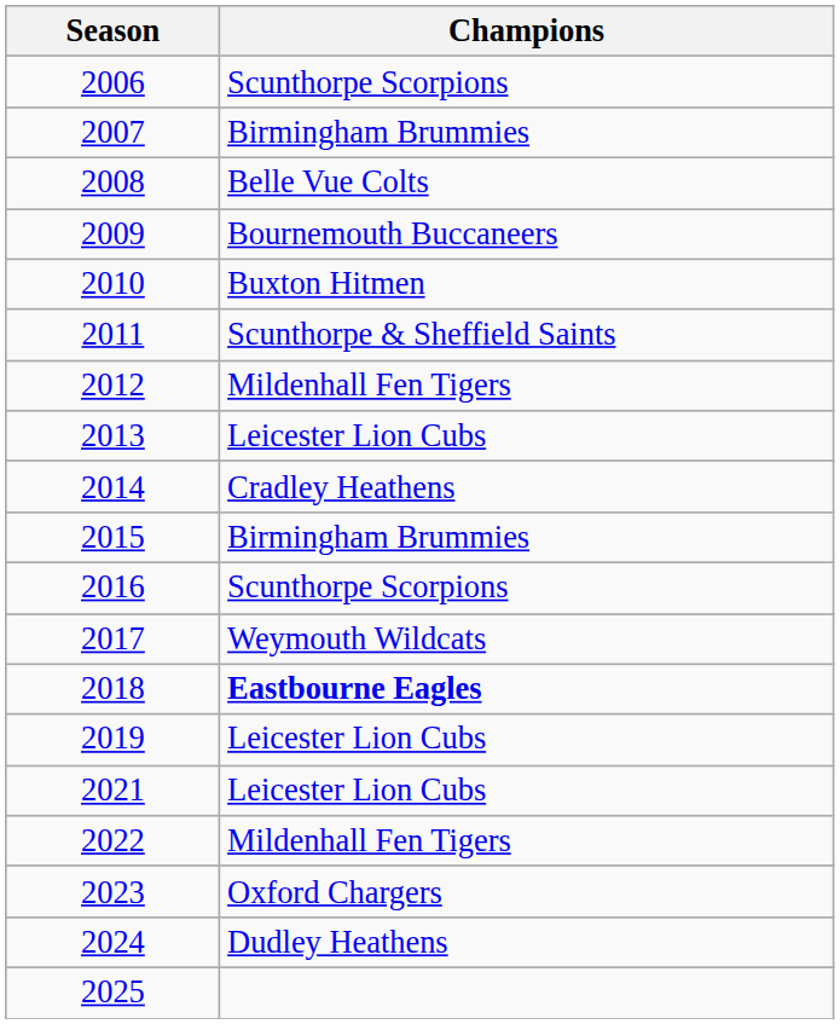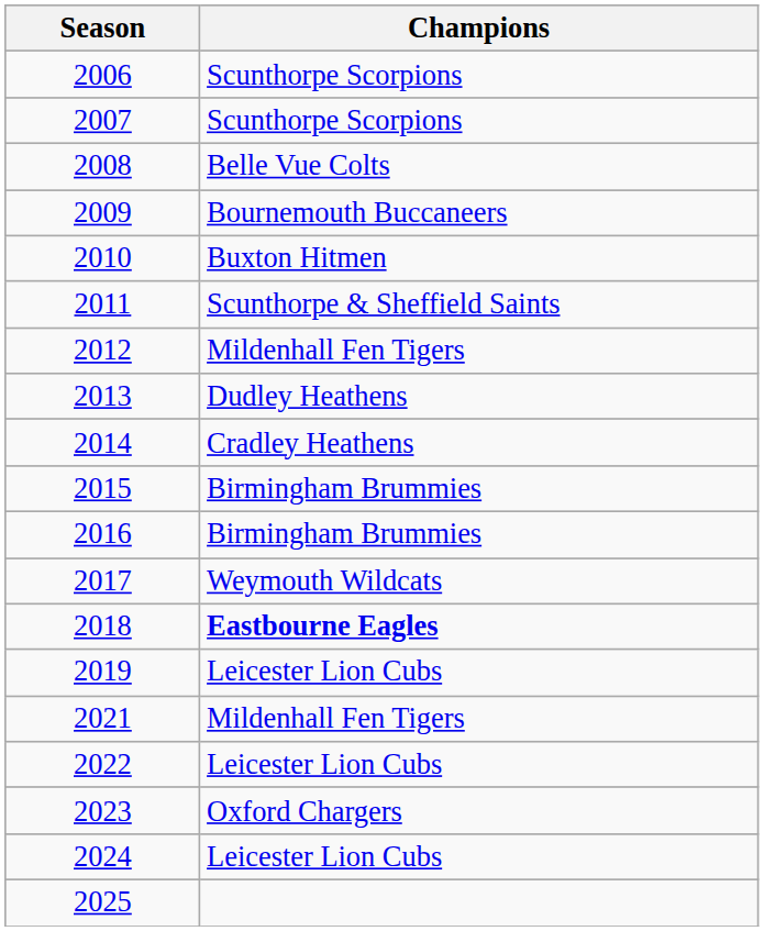2007 | Champions: Birmingham Brummies -> Scunthorpe Scorpions
2013 | Champions: Leicester Lion Cubs -> Dudley Heathens
2016 | Champions: Scunthorpe Scorpions -> Birmingham Brummies
2021 | Champions: Leicester Lion Cubs -> Mildenhall Fen Tigers
2022 | Champions: Mildenhall Fen Tigers -> Leicester Lion Cubs
2024 | Champions: Dudley Heathens -> Leicester Lion Cubs
